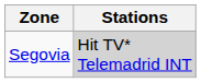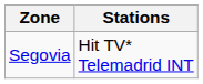Segovia | Stations: lightgrey background -> no background
